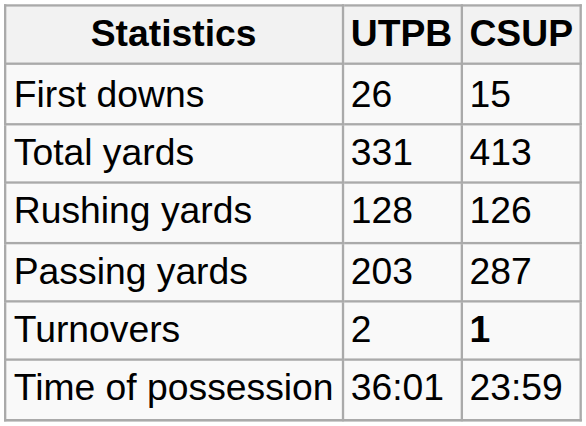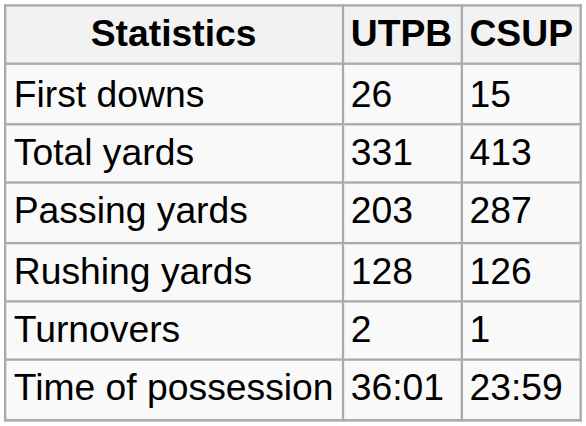rows swapped: Rushing yards <-> Passing yards
Turnovers | CSUP: bold -> normal
